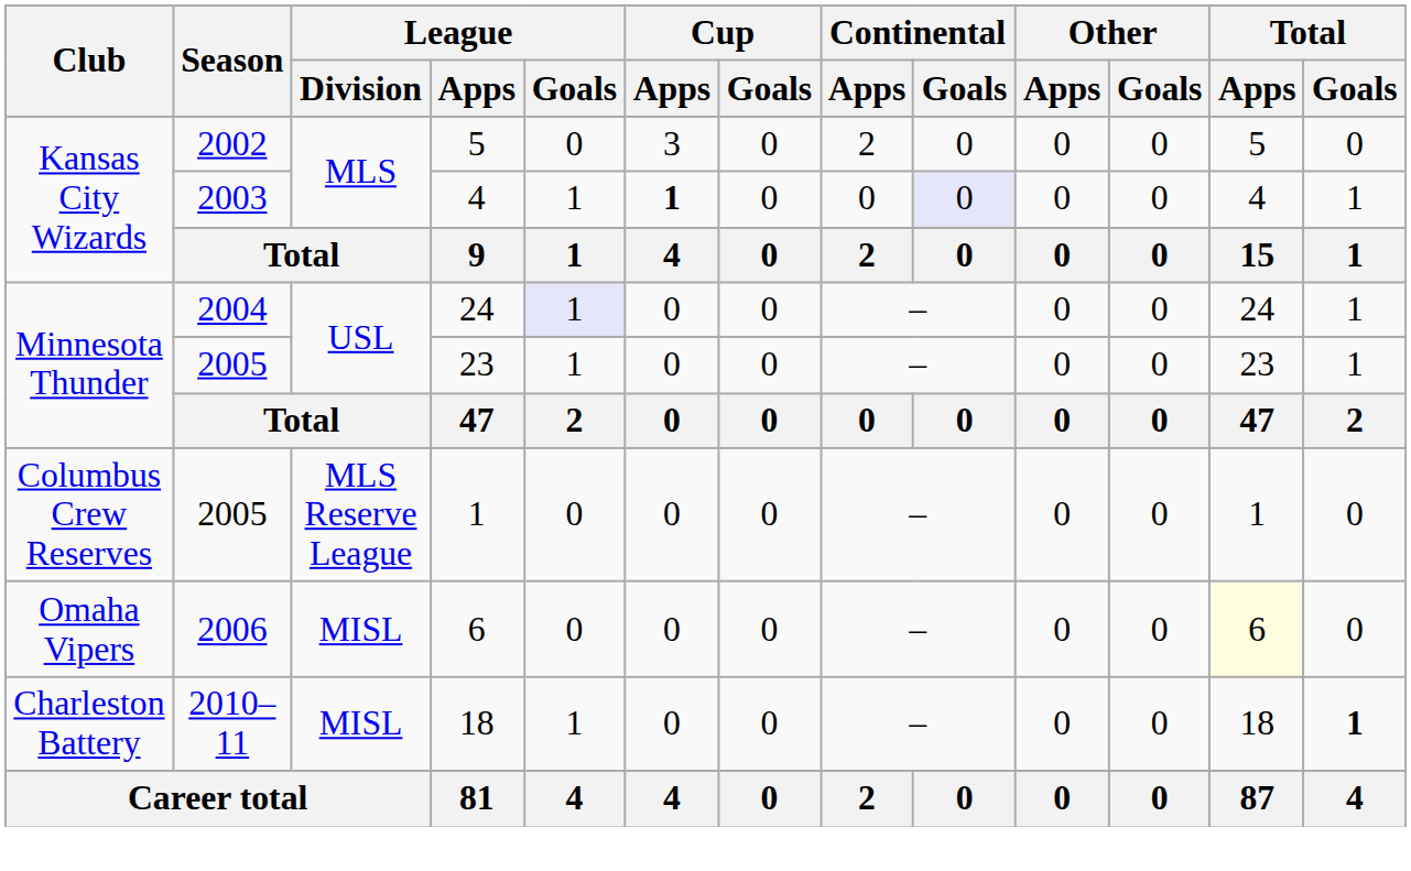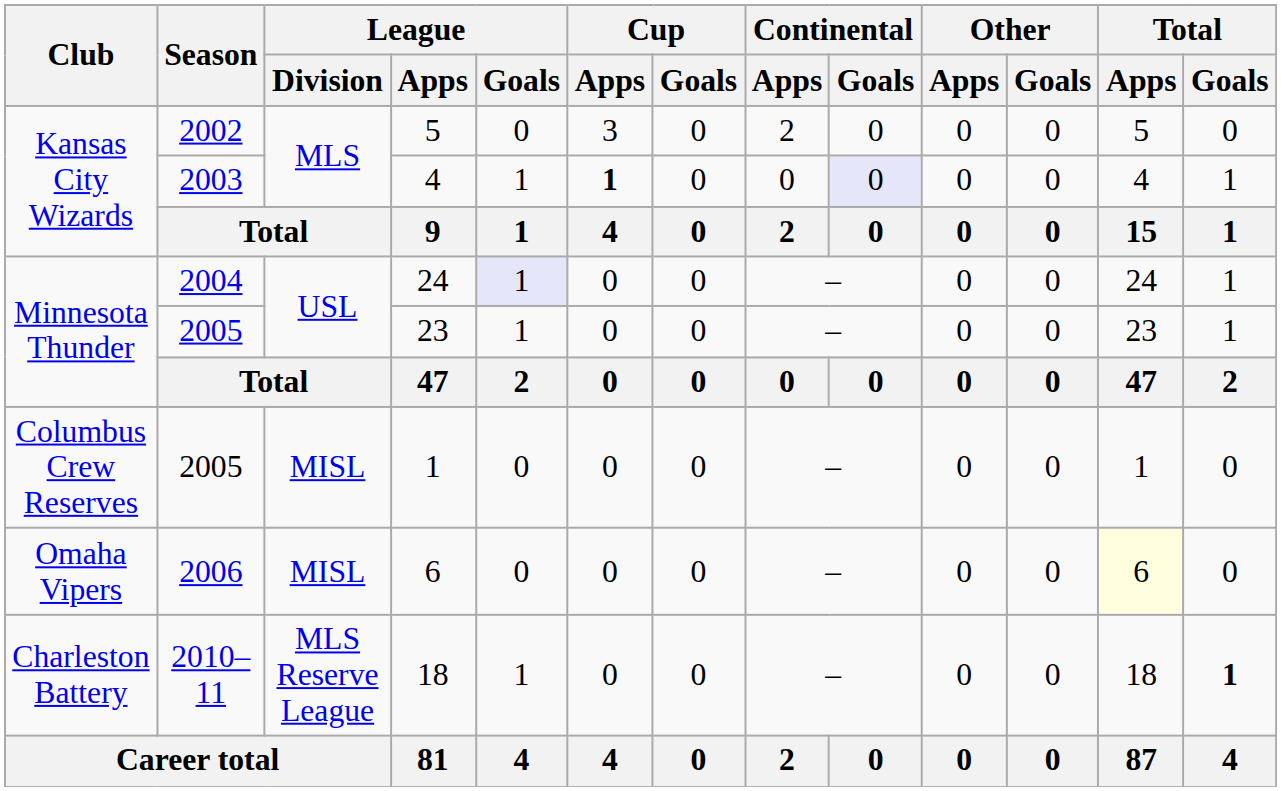row 9 | League / Division: MLS Reserve League -> MISL
row 11 | League / Division: MISL -> MLS Reserve League
